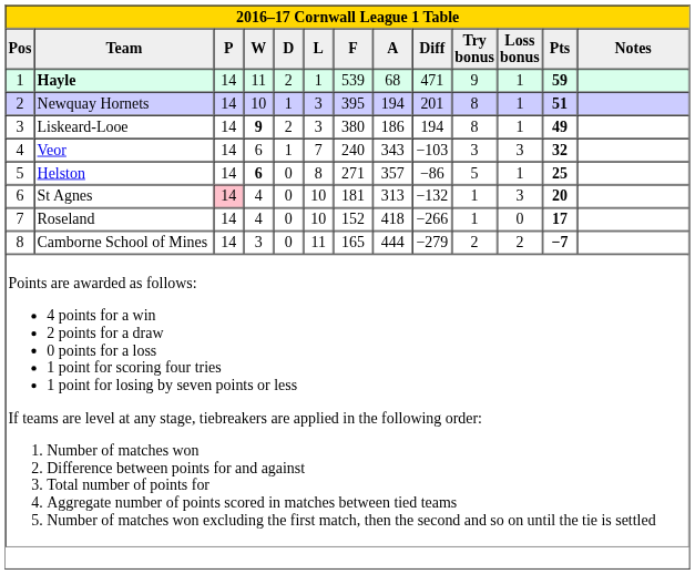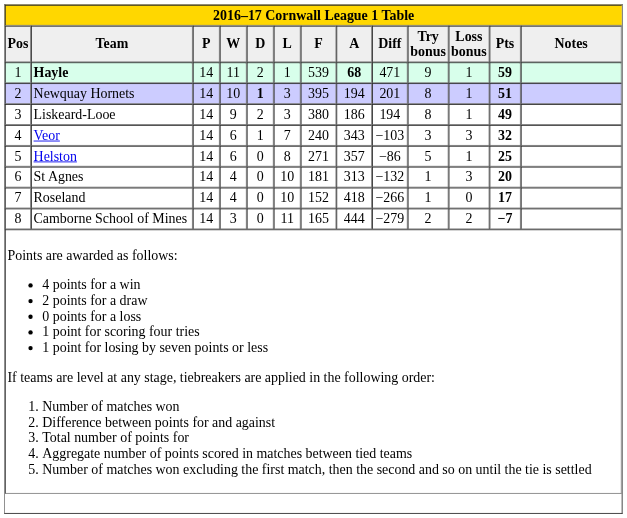Hayle | 2016–17 Cornwall League 1 Table / A: normal -> bold
Newquay Hornets | 2016–17 Cornwall League 1 Table / D: normal -> bold
Liskeard-Looe | 2016–17 Cornwall League 1 Table / W: bold -> normal
Helston | 2016–17 Cornwall League 1 Table / W: bold -> normal
St Agnes | 2016–17 Cornwall League 1 Table / P: pink background -> no background
